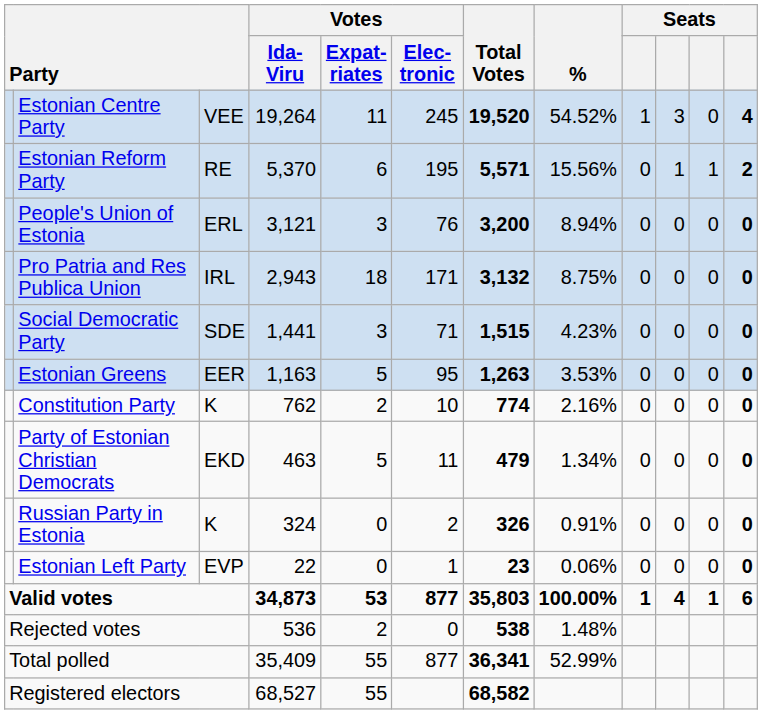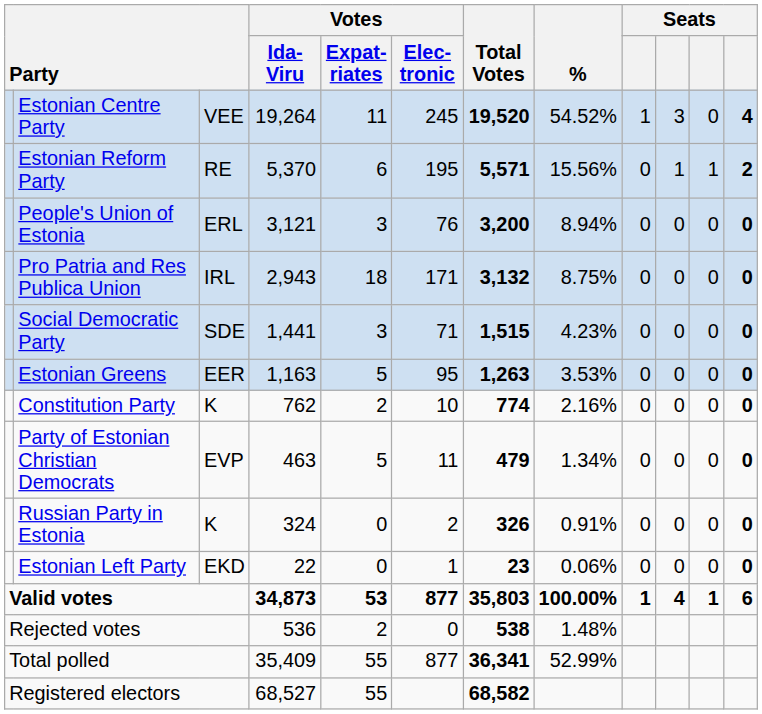Party of Estonian Christian Democrats | column 3: EKD -> EVP
Estonian Left Party | column 3: EVP -> EKD
